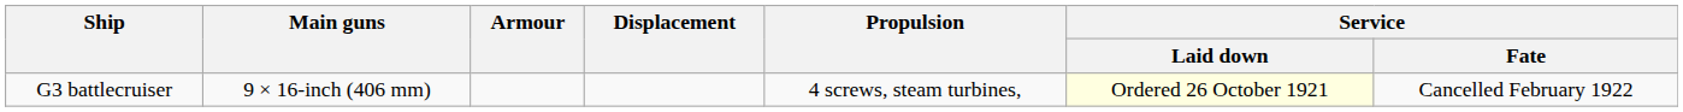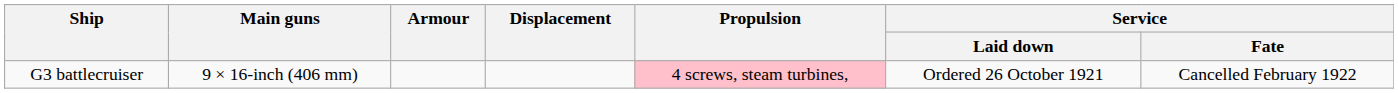G3 battlecruiser | Propulsion: no background -> pink background
G3 battlecruiser | Service / Laid down: lightyellow background -> no background
